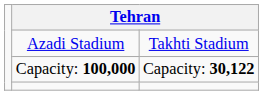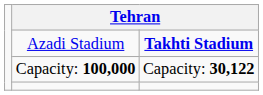Azadi Stadium | column 3: normal -> bold
